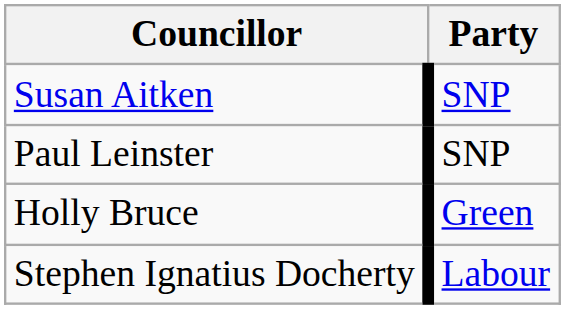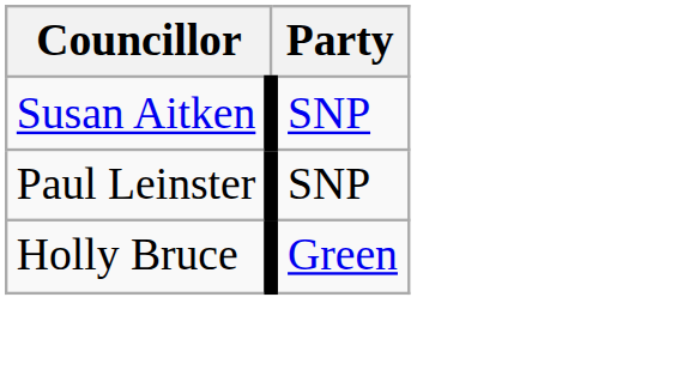- row: Stephen Ignatius Docherty | Labour
